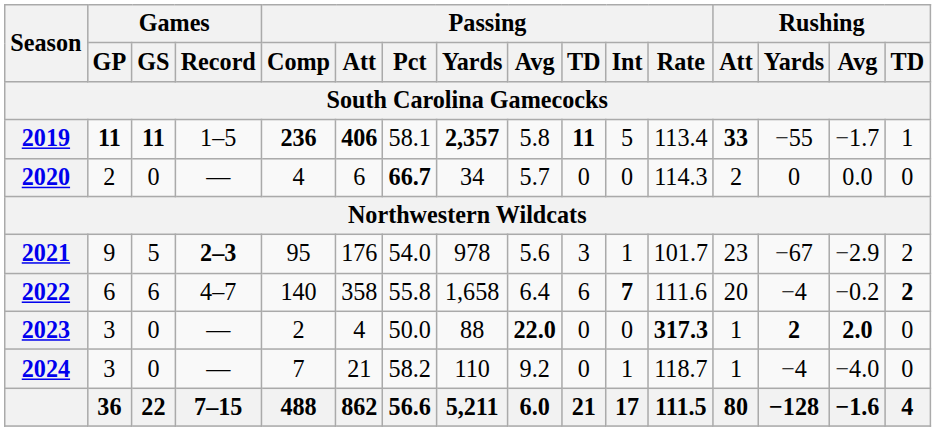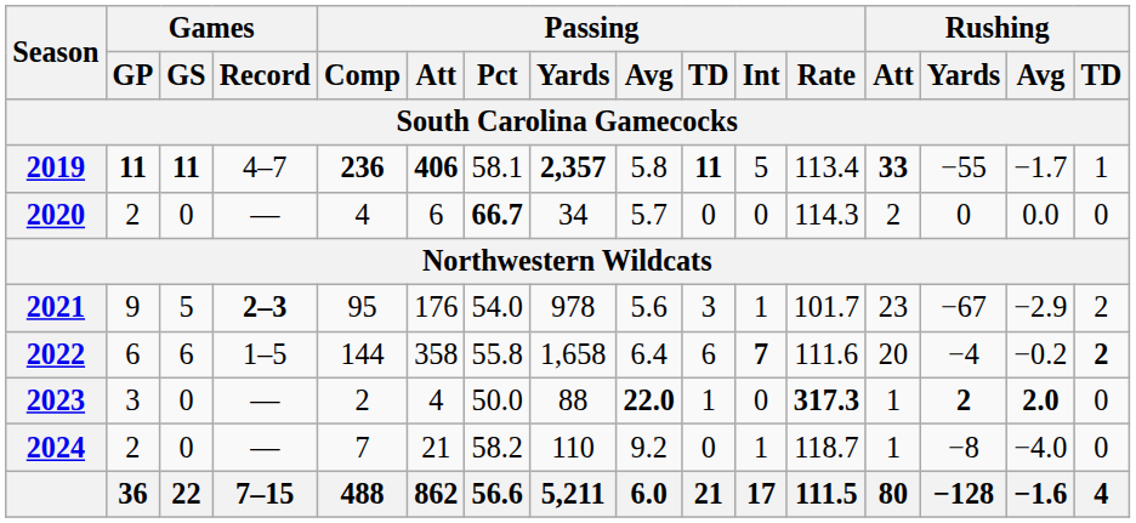2019 | Games / Record: 1–5 -> 4–7
2022 | Games / Record: 4–7 -> 1–5
2022 | Passing / Comp: 140 -> 144
2023 | Passing / TD: 0 -> 1
2024 | Games / GP: 3 -> 2
2024 | Rushing / Yards: −4 -> −8
